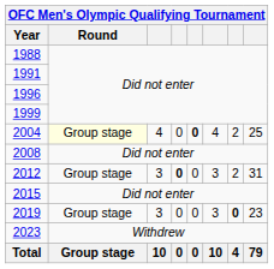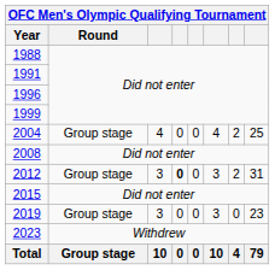2004 | Round: lightyellow background -> no background
2004 | column 5: bold -> normal
2019 | column 7: bold -> normal
